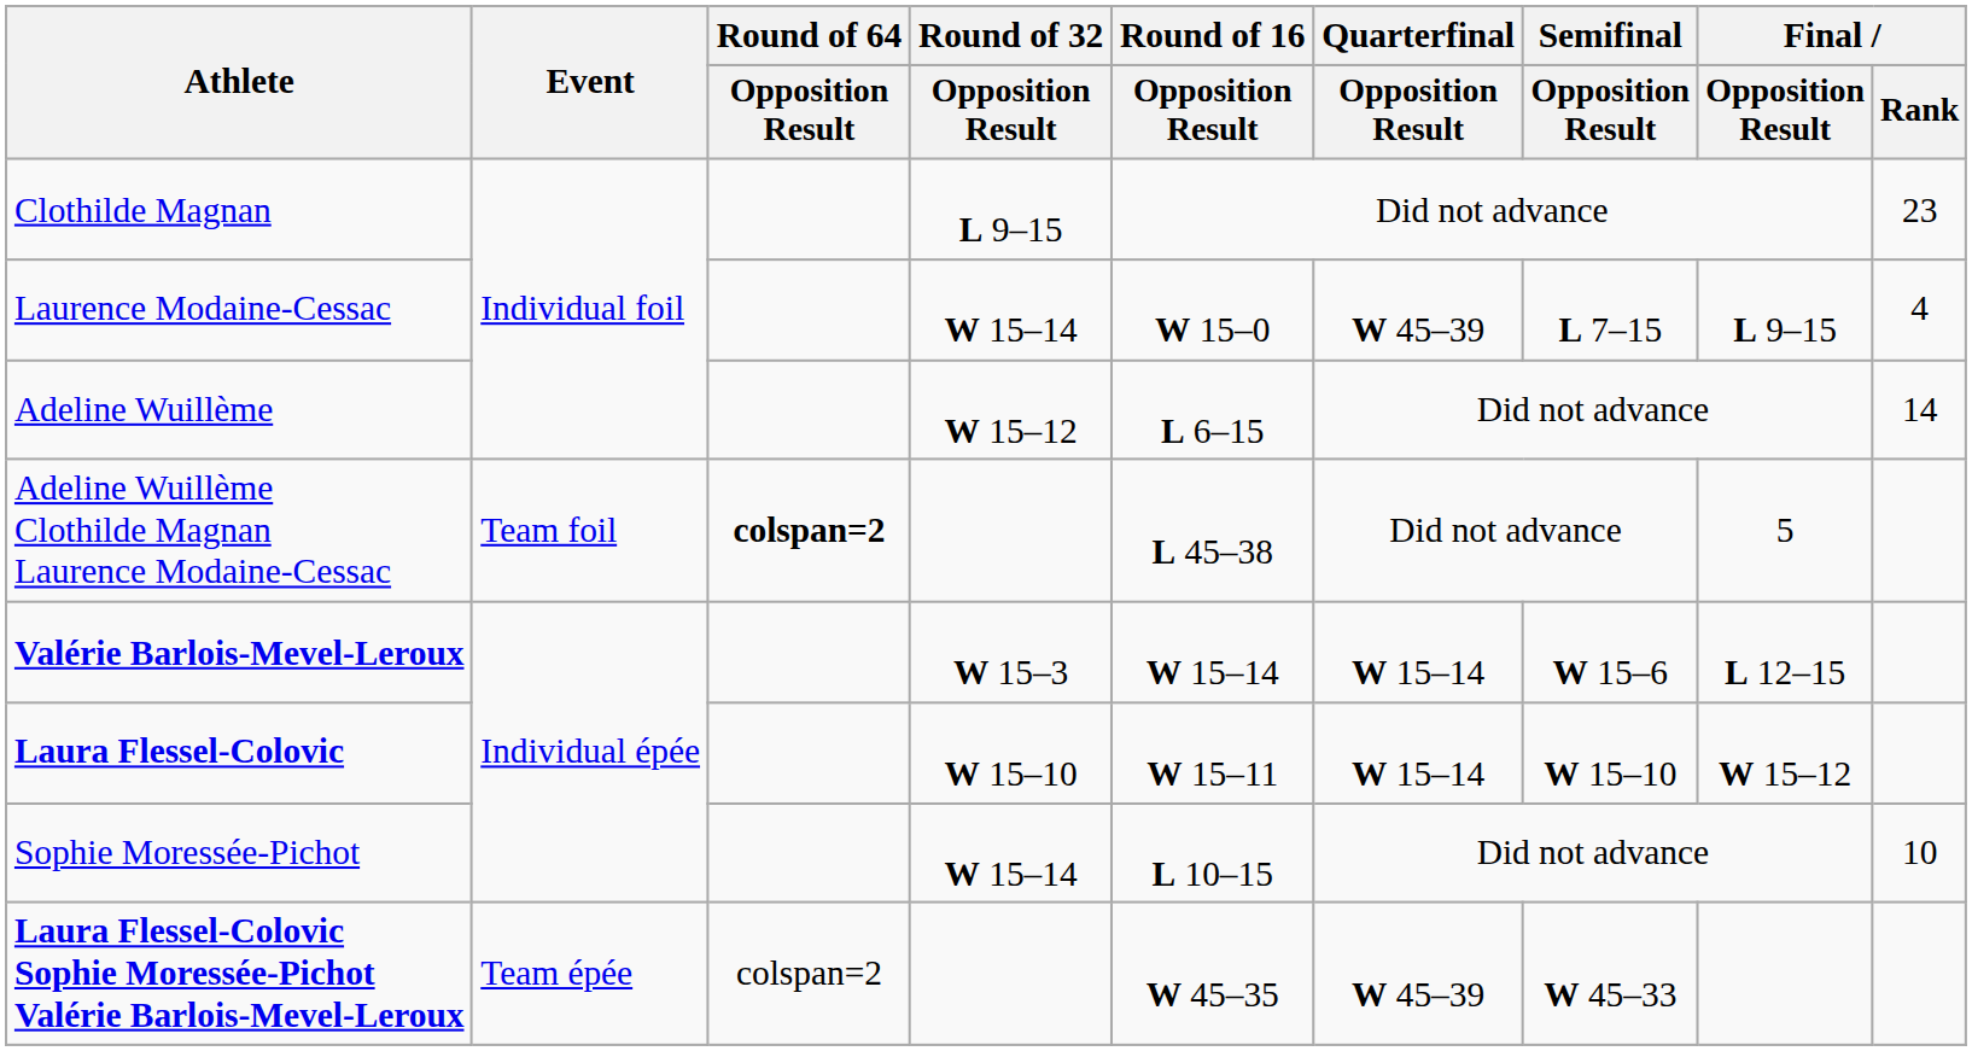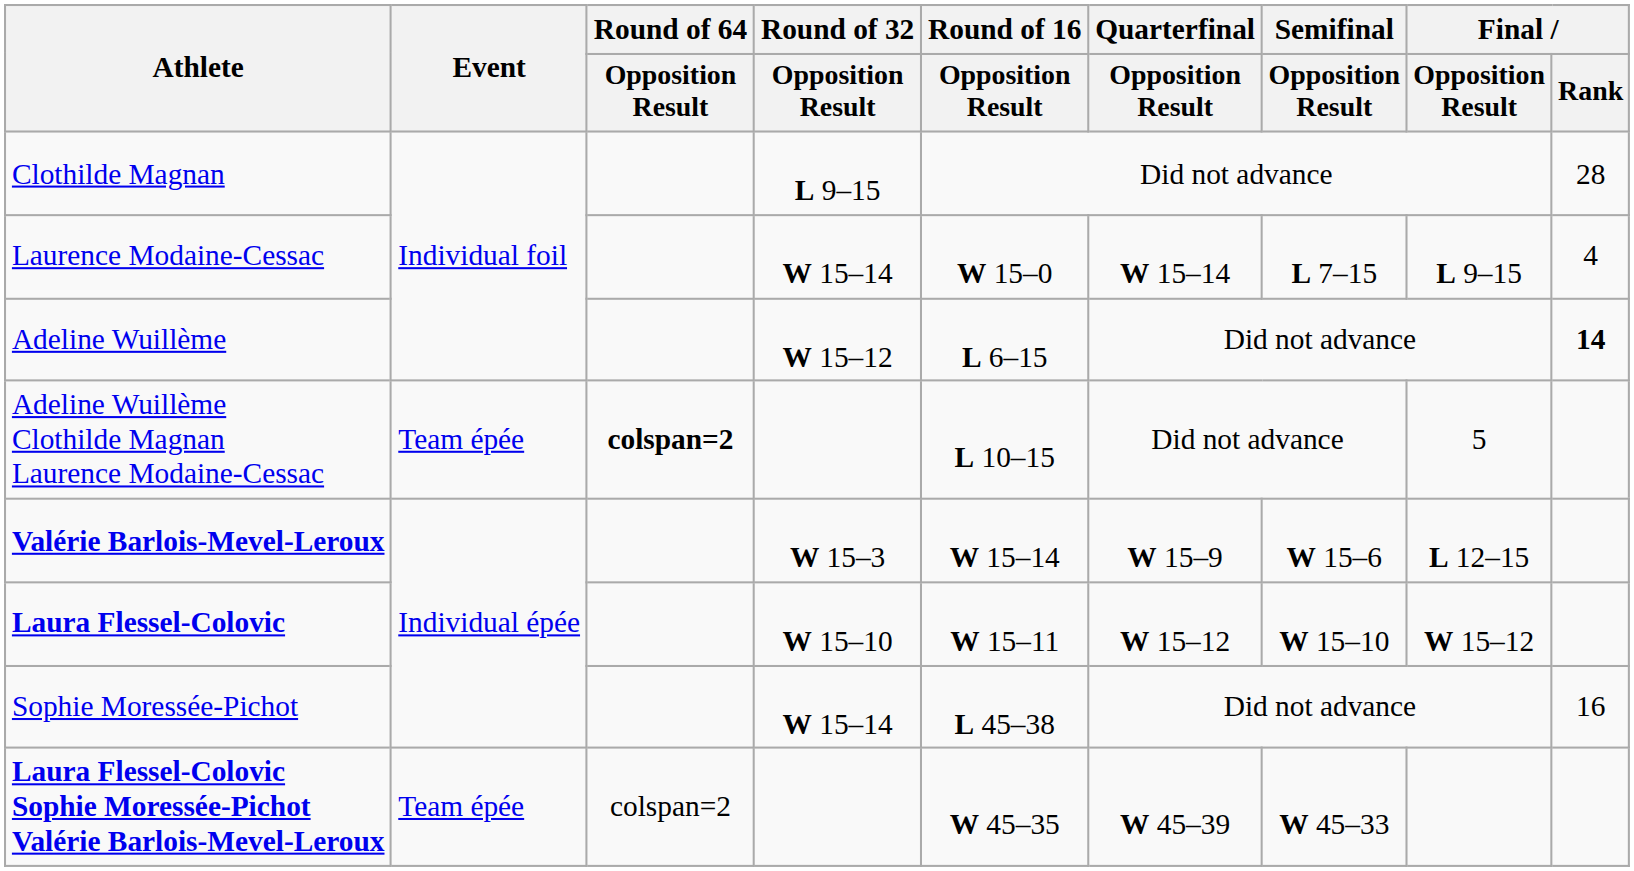Clothilde Magnan | Final / Rank: 23 -> 28
Laurence Modaine-Cessac | Quarterfinal / Opposition Result: W 45–39 -> W 15–14
Adeline Wuillème | Final / Rank: normal -> bold
Adeline Wuillème Clothilde Magnan Laurence Modaine-Cessac | Event: Team foil -> Team épée
Adeline Wuillème Clothilde Magnan Laurence Modaine-Cessac | Round of 16 / Opposition Result: L 45–38 -> L 10–15
Valérie Barlois-Mevel-Leroux | Quarterfinal / Opposition Result: W 15–14 -> W 15–9
Laura Flessel-Colovic | Quarterfinal / Opposition Result: W 15–14 -> W 15–12
Sophie Moressée-Pichot | Round of 16 / Opposition Result: L 10–15 -> L 45–38
Sophie Moressée-Pichot | Final / Rank: 10 -> 16
